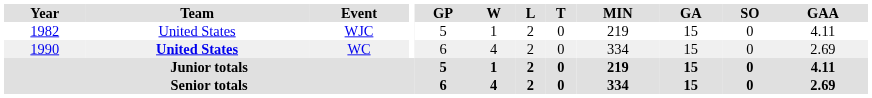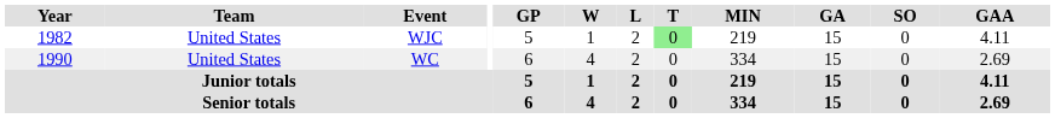WJC | T: no background -> lightgreen background
WC | Team: bold -> normal
